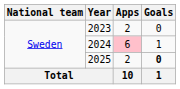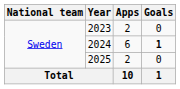2024 | Apps: pink background -> no background
2024 | Goals: normal -> bold
2025 | Goals: bold -> normal
